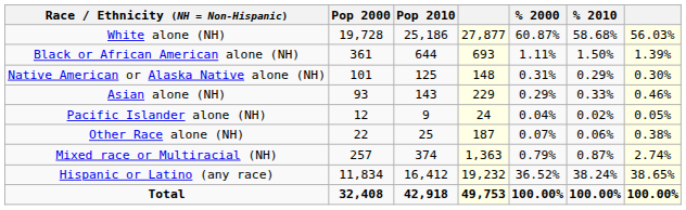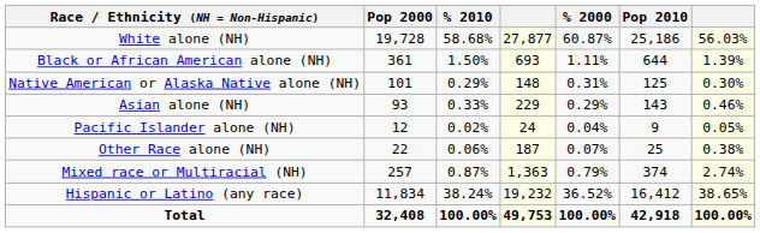columns swapped: Pop 2010 <-> % 2010
